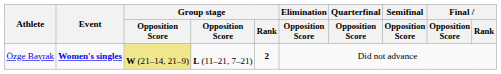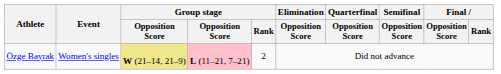Özge Bayrak | Event: bold -> normal
Özge Bayrak | column 4: no background -> pink background
Özge Bayrak | Group stage / Rank: bold -> normal
